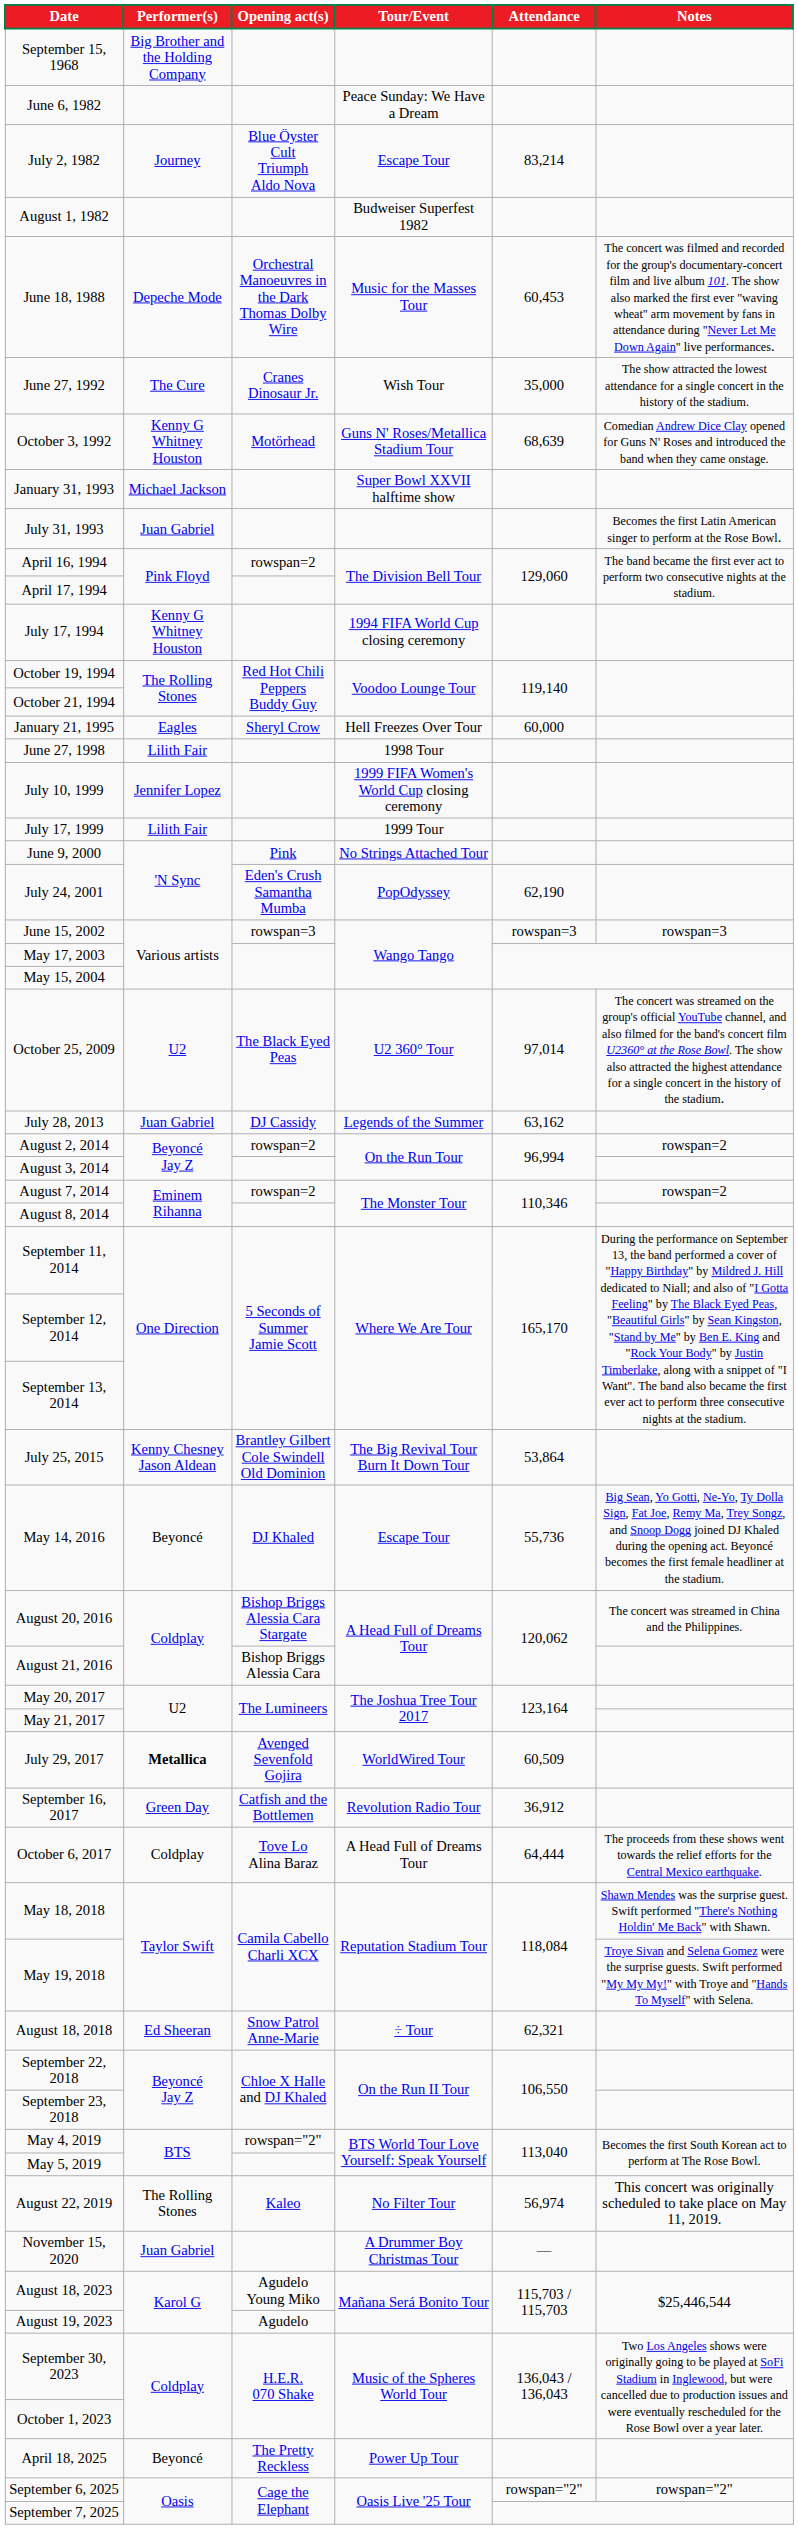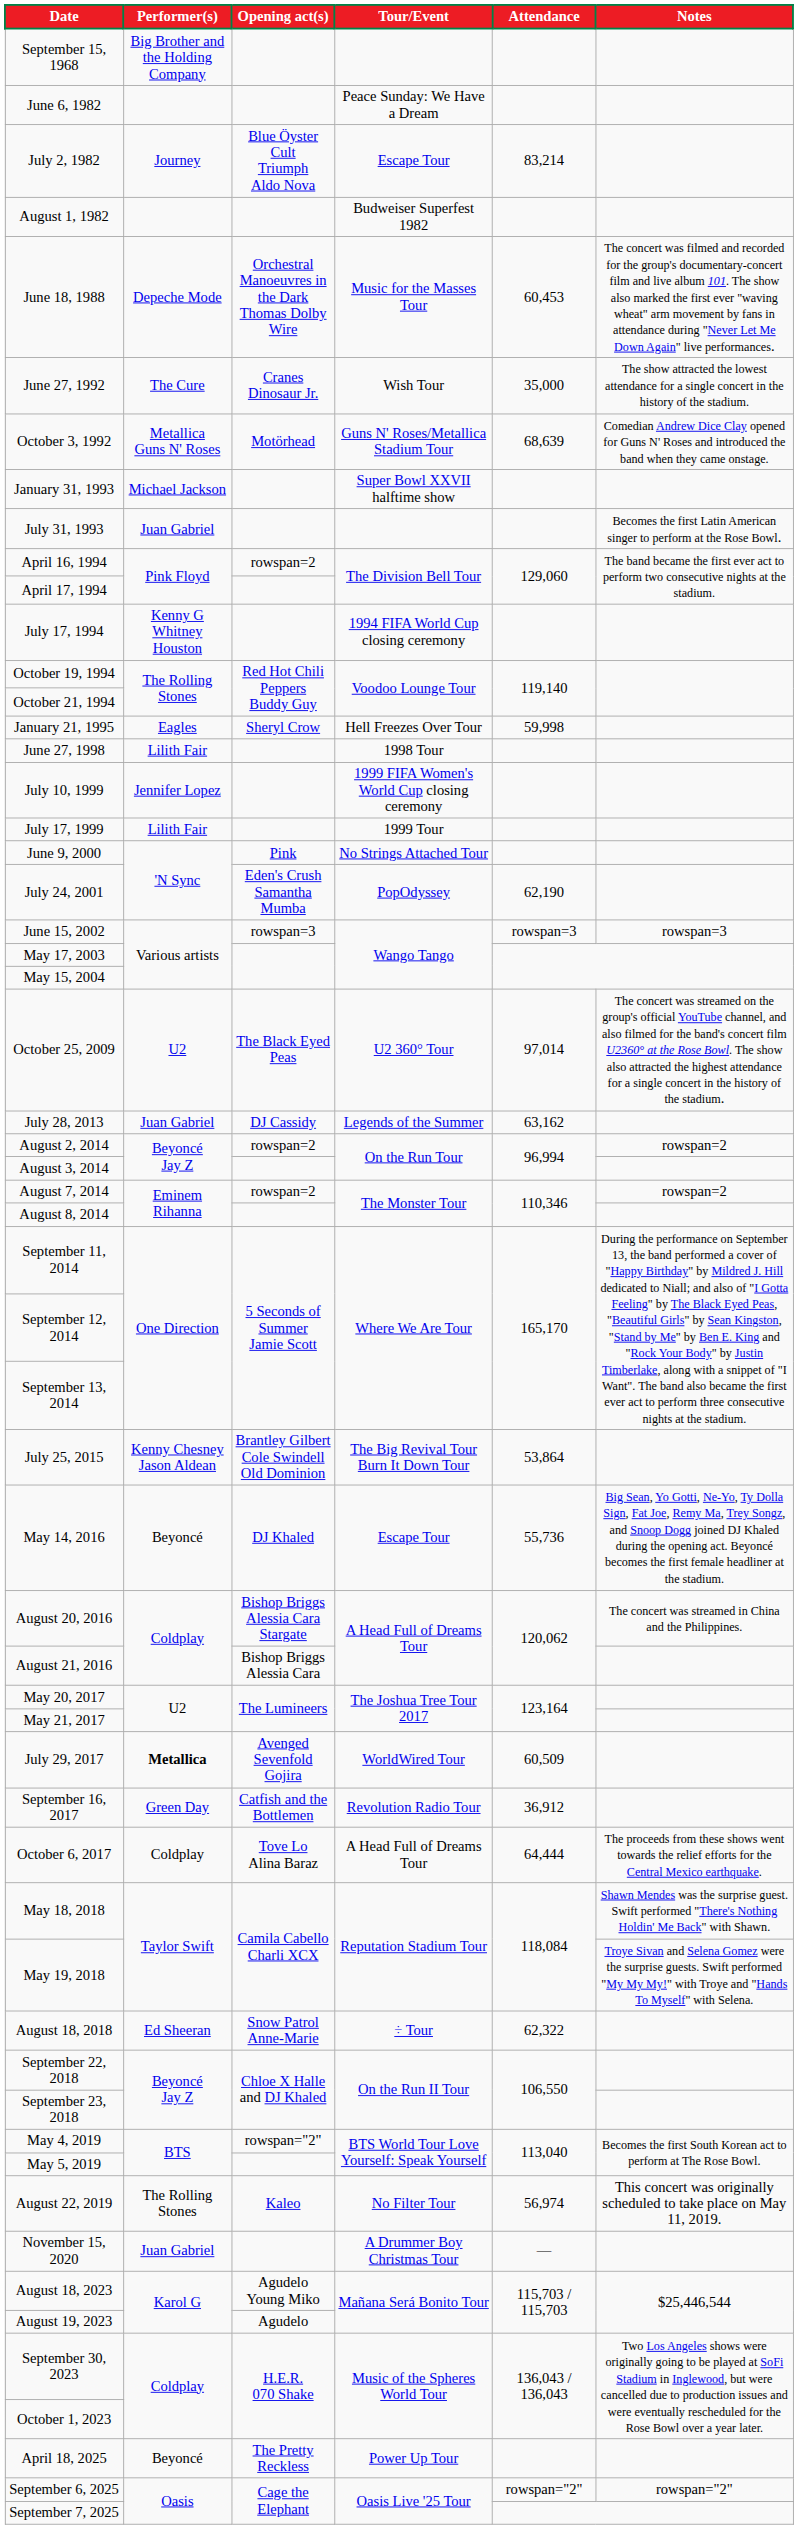October 3, 1992 | Performer(s): Kenny G Whitney Houston -> Metallica Guns N' Roses
January 21, 1995 | Attendance: 60,000 -> 59,998
August 18, 2018 | Attendance: 62,321 -> 62,322
